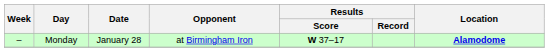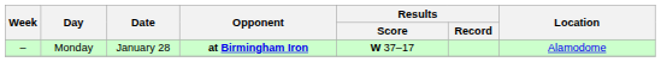Monday | Opponent: normal -> bold
Monday | Location: bold -> normal
